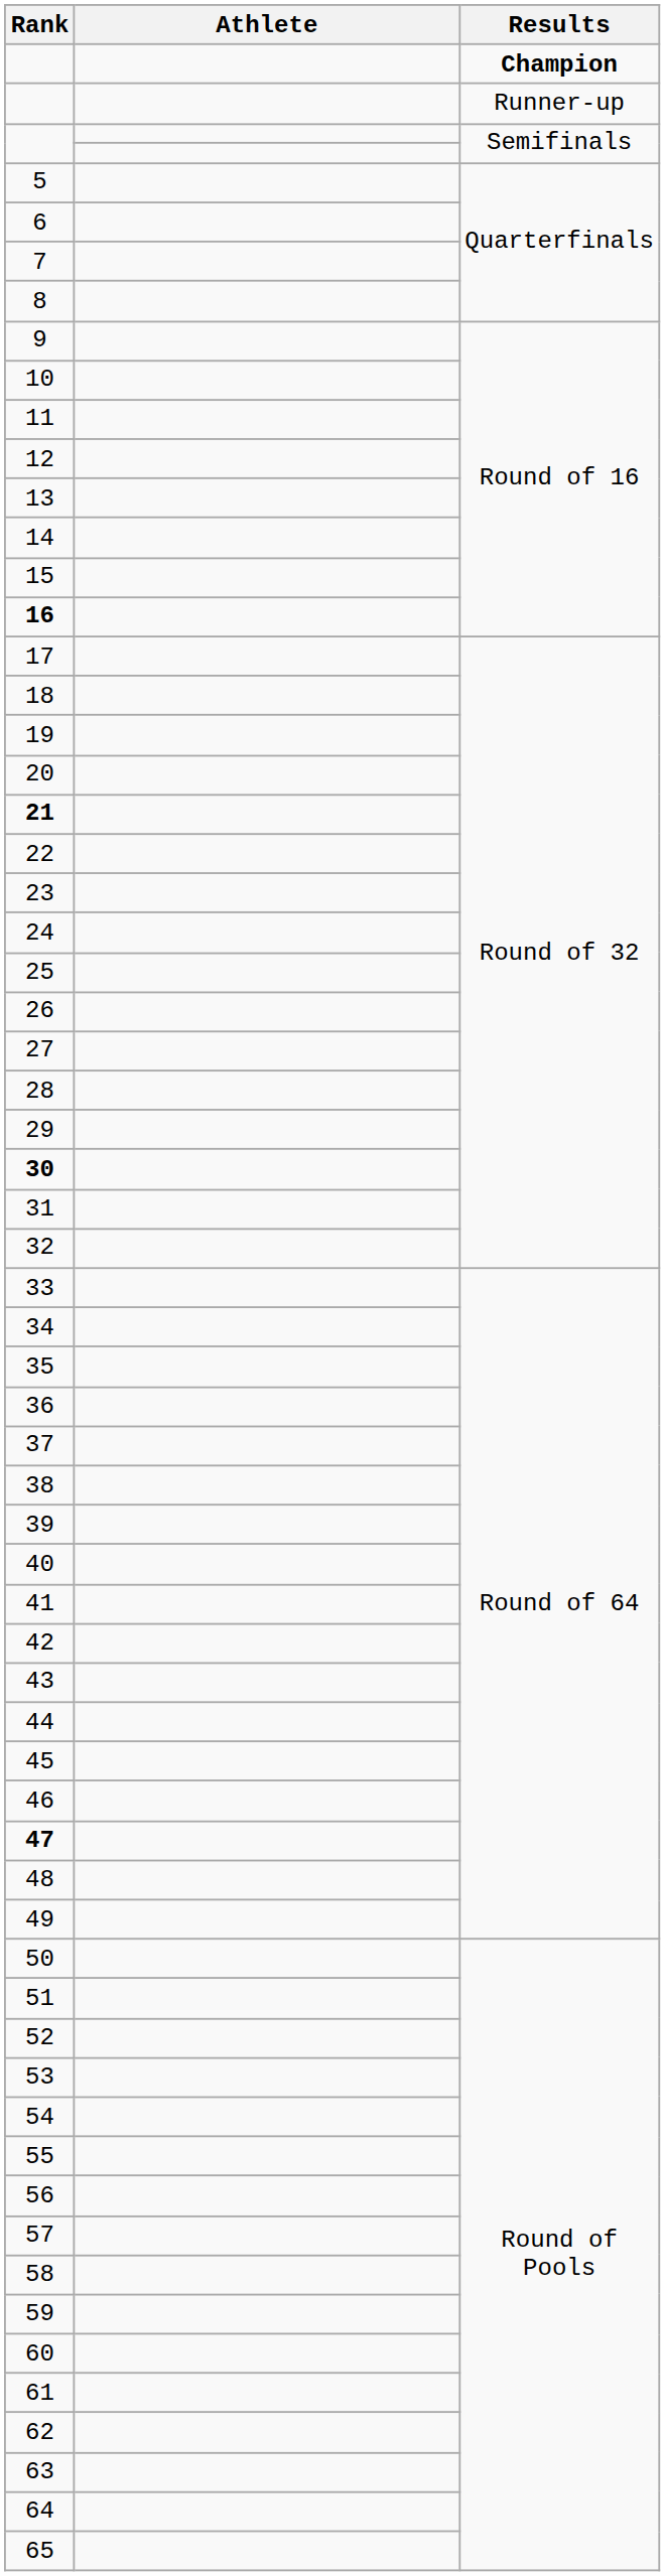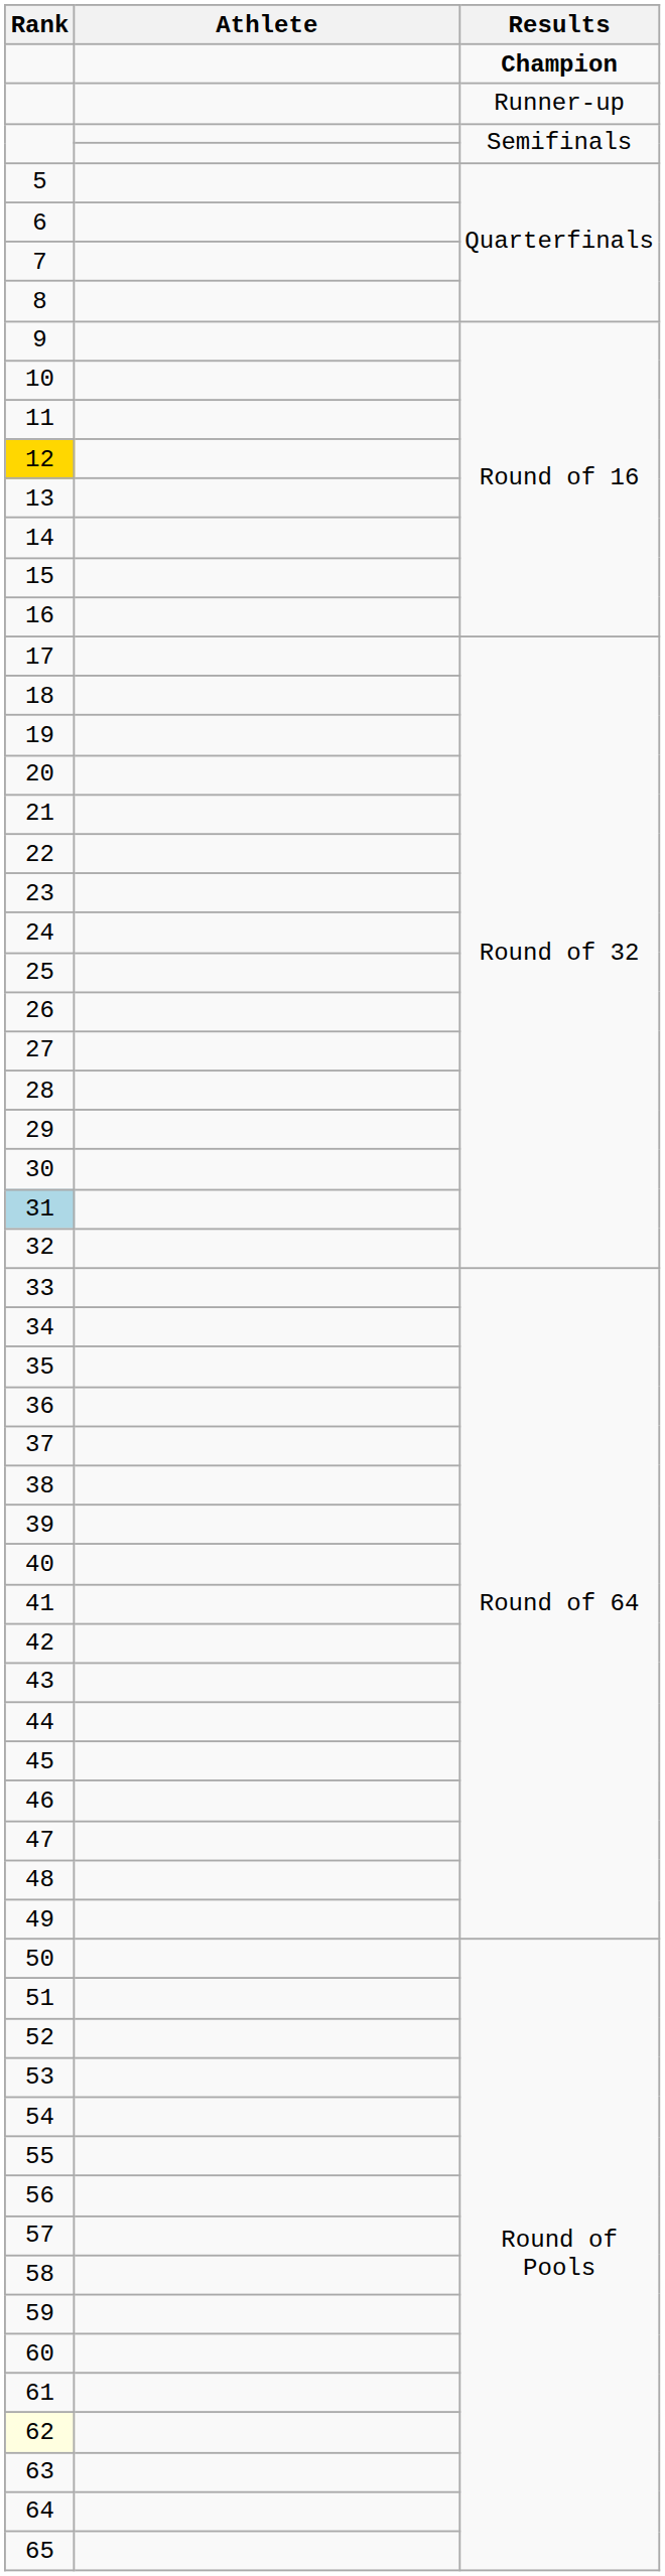12 | Rank: no background -> gold background
16 | Rank: bold -> normal
21 | Rank: bold -> normal
30 | Rank: bold -> normal
31 | Rank: no background -> lightblue background
47 | Rank: bold -> normal
62 | Rank: no background -> lightyellow background
